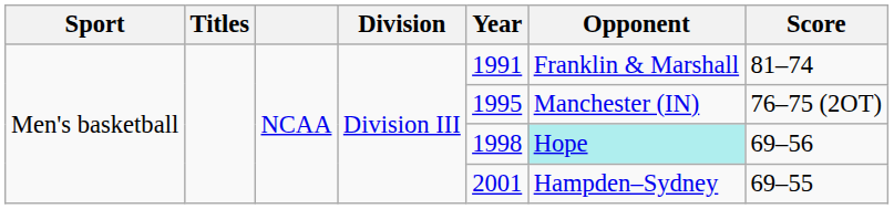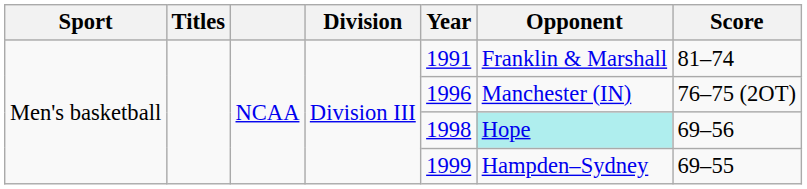row 3 | Year: 1995 -> 1996
row 5 | Year: 2001 -> 1999
